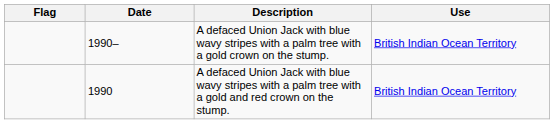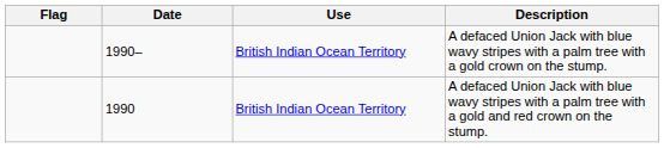columns swapped: Use <-> Description
